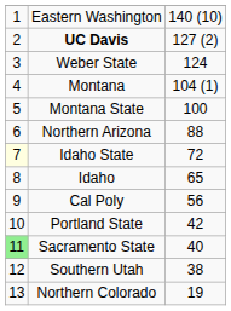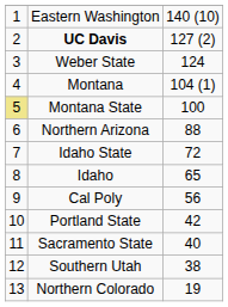Montana State | column 1: no background -> khaki background
Idaho State | column 1: lightyellow background -> no background
Sacramento State | column 1: lightgreen background -> no background
